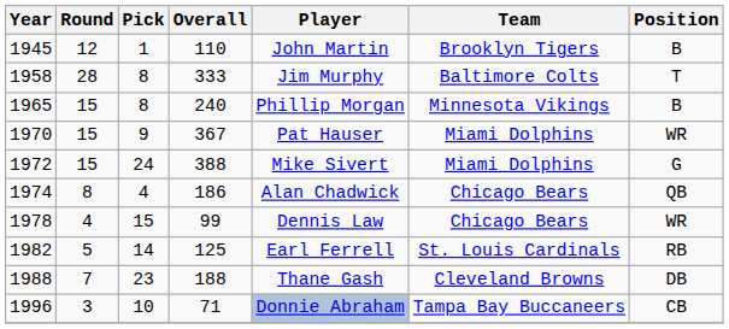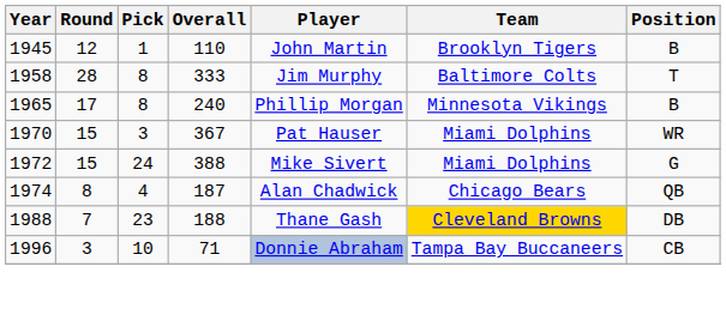1965 | Round: 15 -> 17
1970 | Pick: 9 -> 3
1974 | Overall: 186 -> 187
- row: 1978 | 4 | 15 | 99 | Dennis Law | Chicago Bears | WR
- row: 1982 | 5 | 14 | 125 | Earl Ferrell | St. Louis Cardinals | RB
1988 | Team: no background -> gold background
